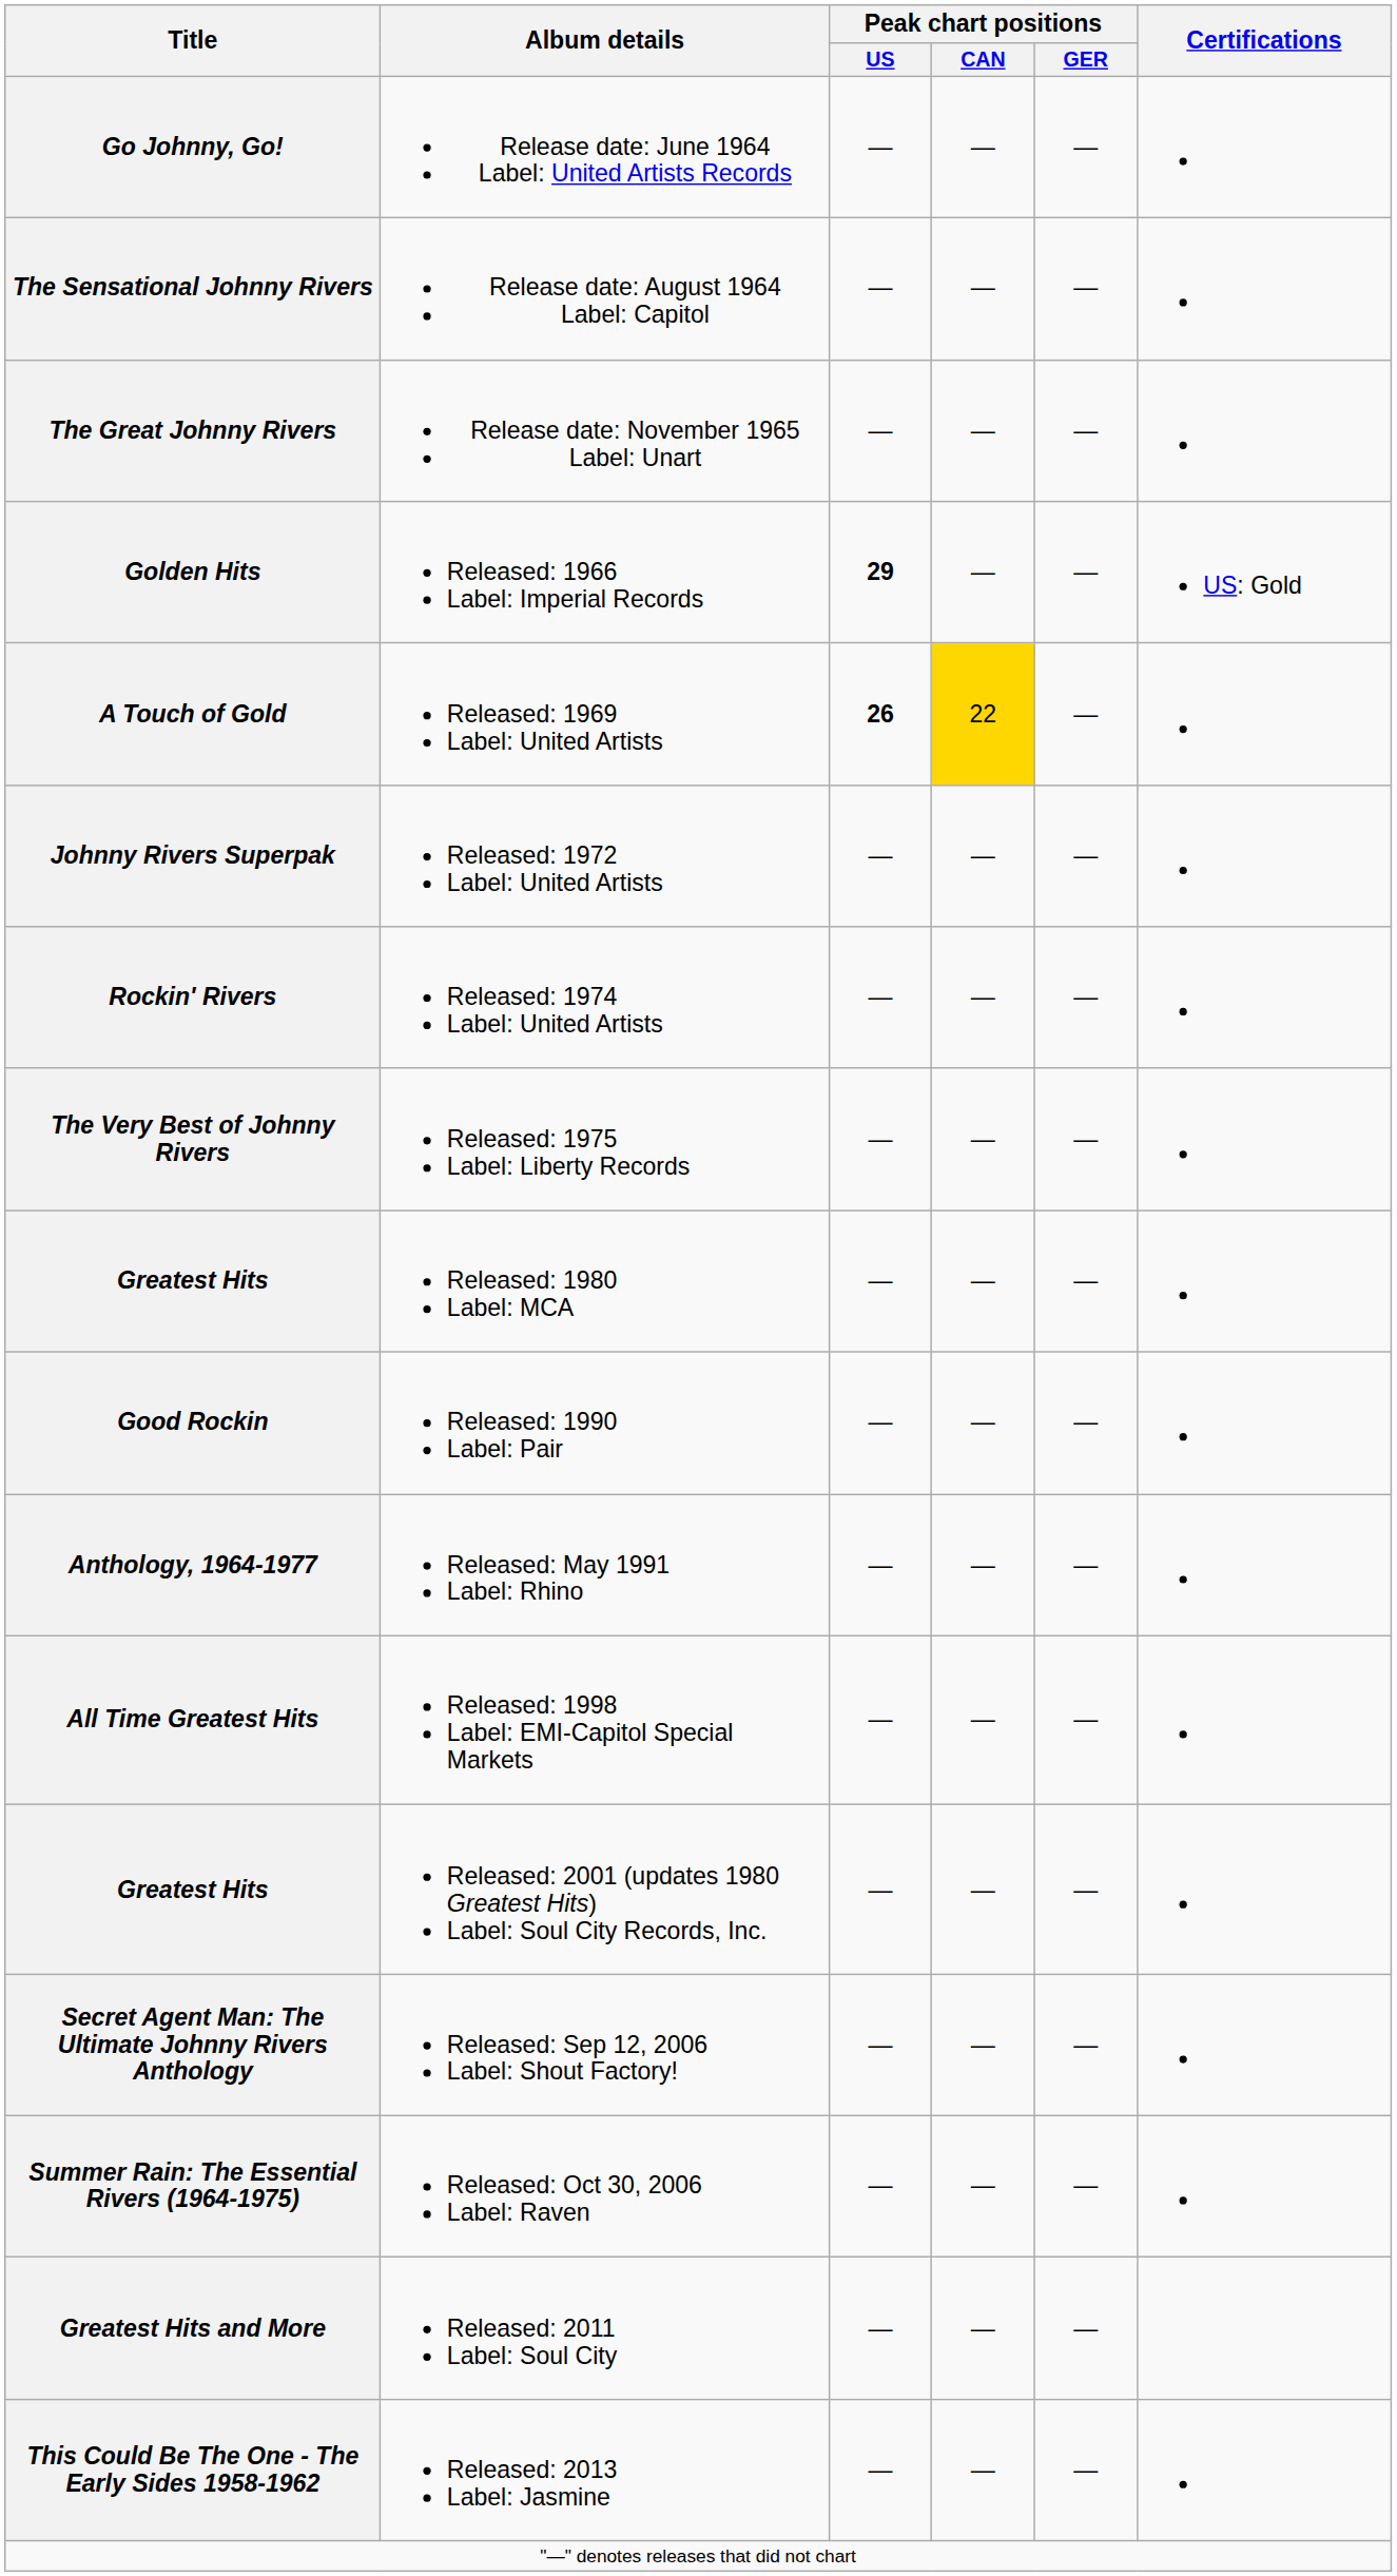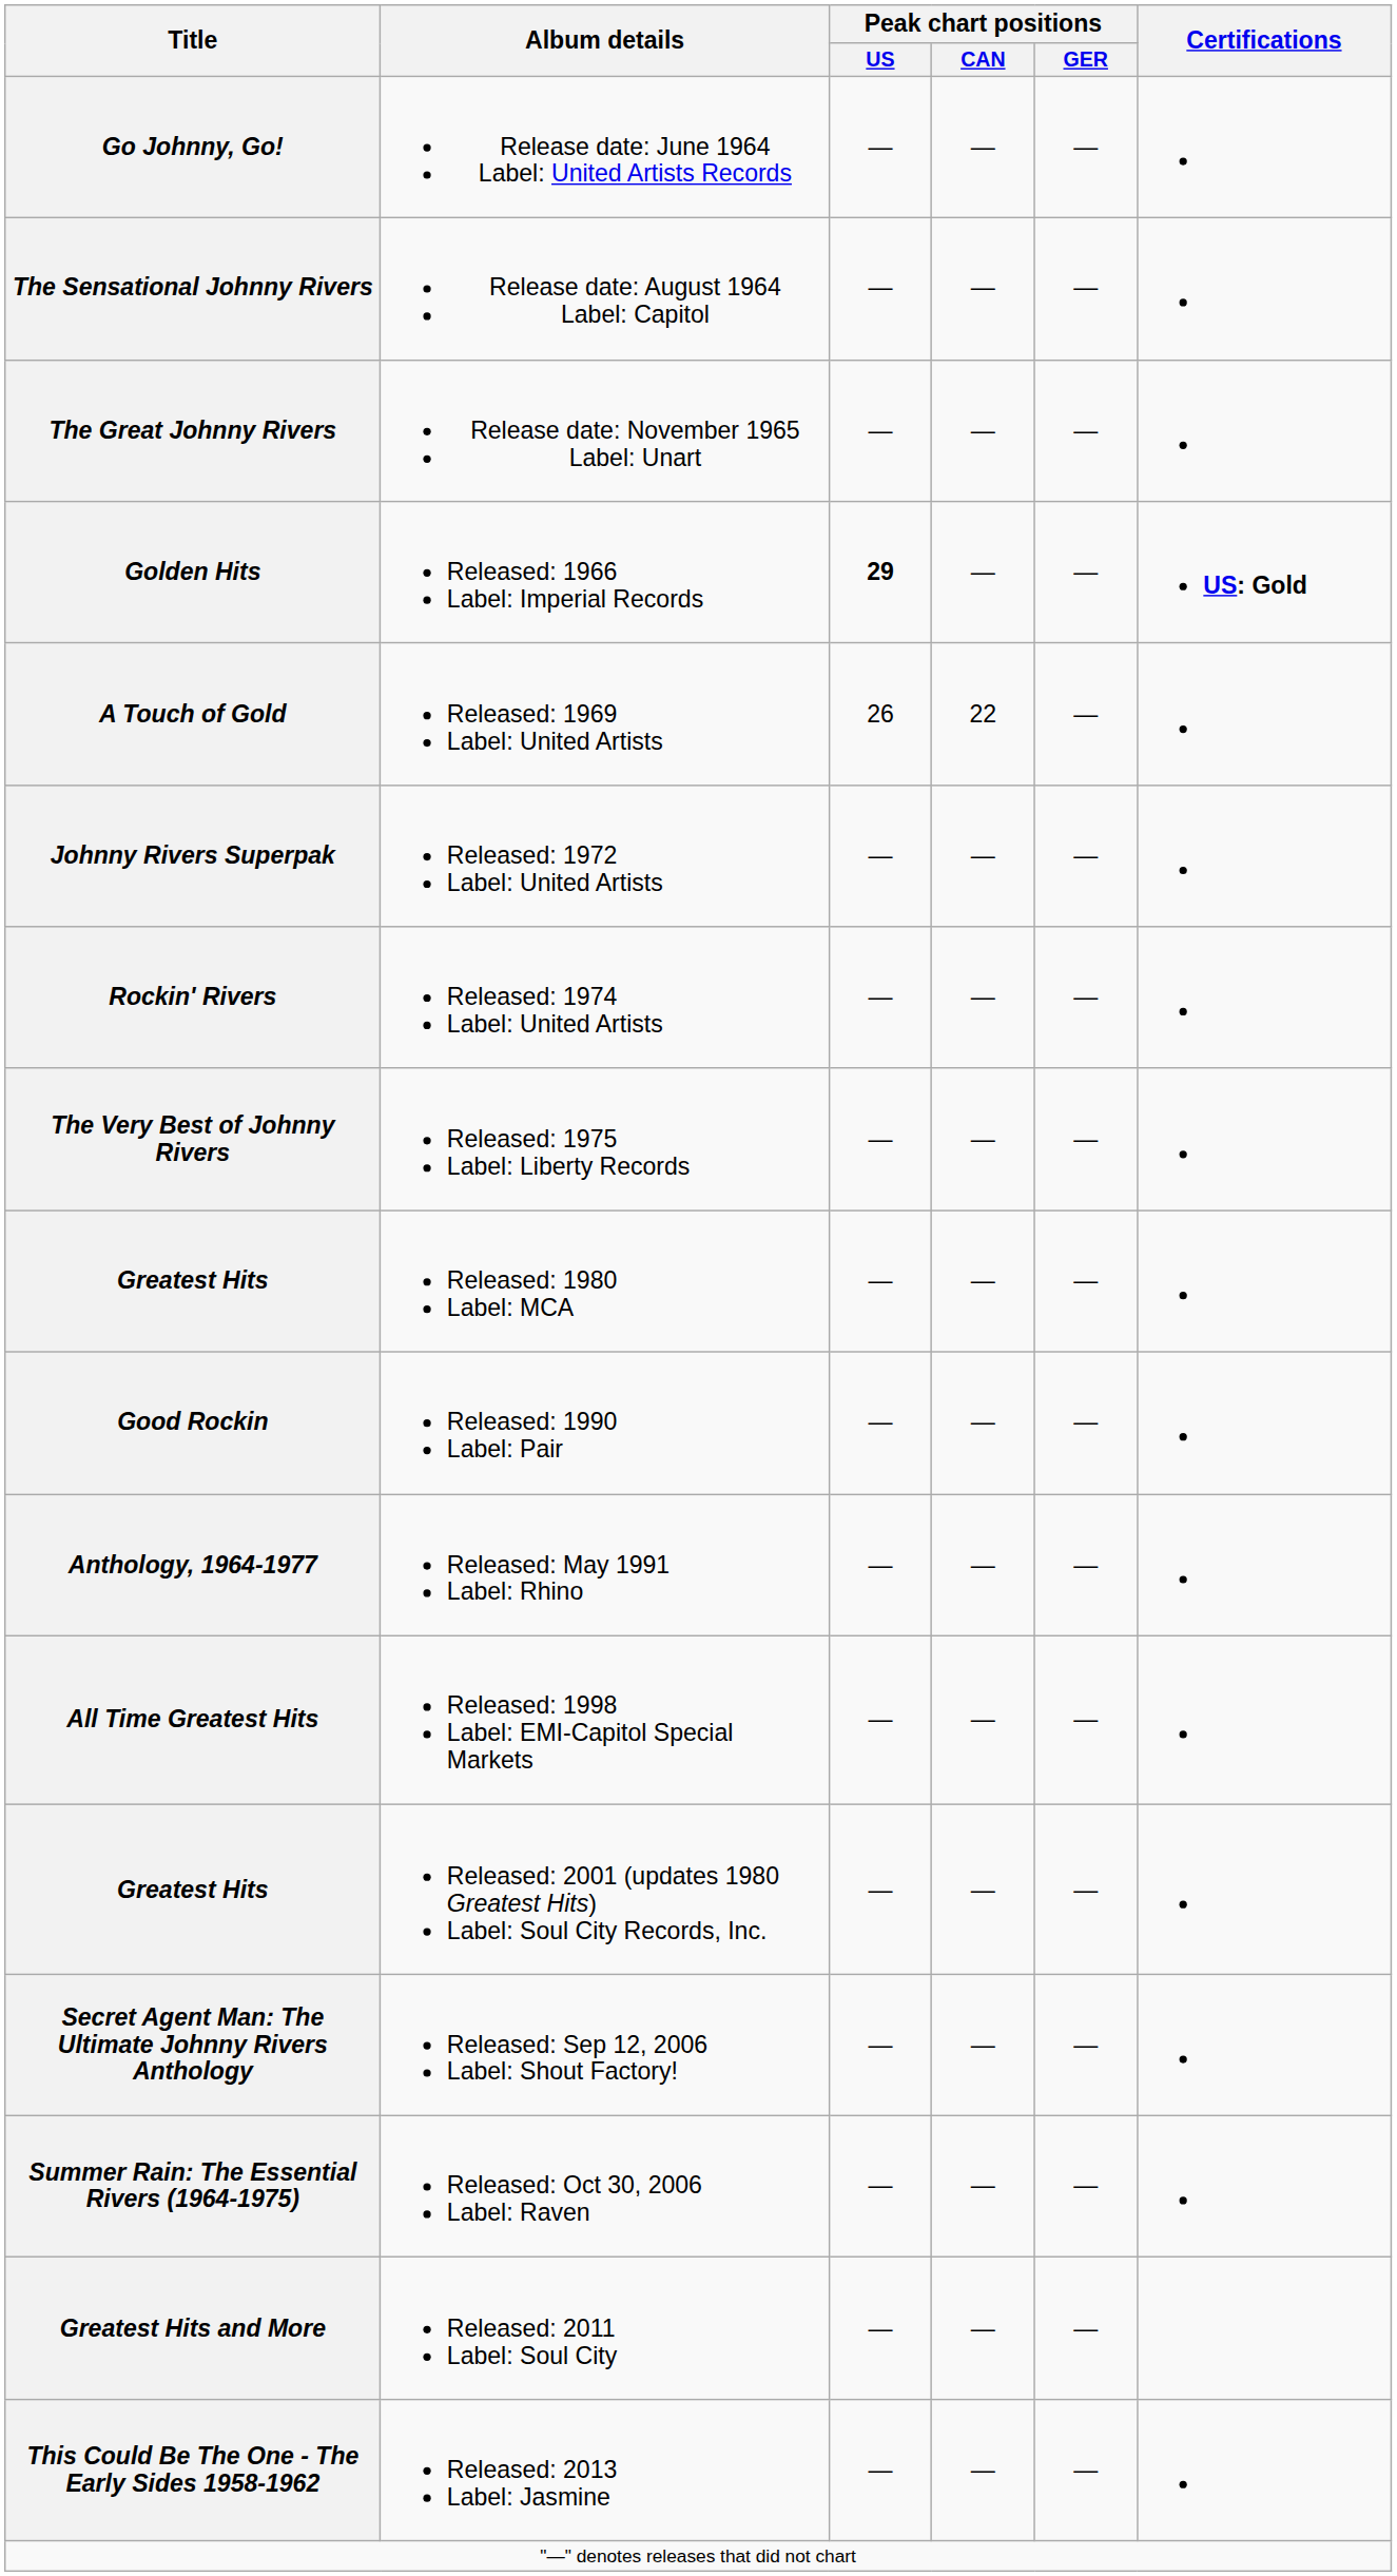Golden Hits | Certifications: normal -> bold
A Touch of Gold | Peak chart positions / US: bold -> normal
A Touch of Gold | Peak chart positions / CAN: gold background -> no background
